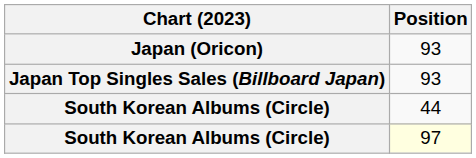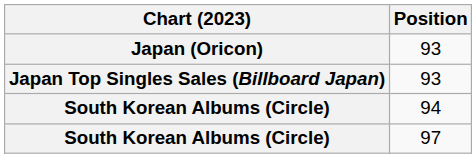row 4 | Position: 44 -> 94
row 5 | Position: lightyellow background -> no background
